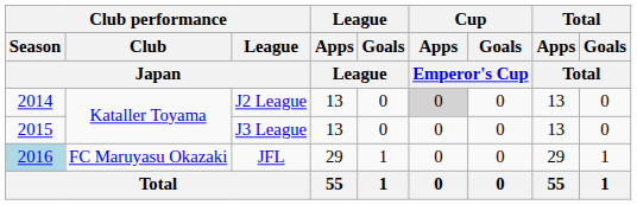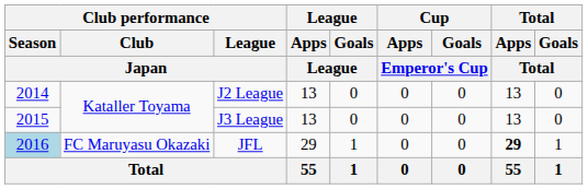J2 League | Cup / Apps / Emperor's Cup: lightgrey background -> no background
JFL | Total / Apps / Total: normal -> bold
